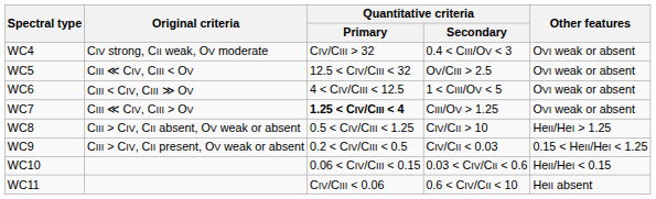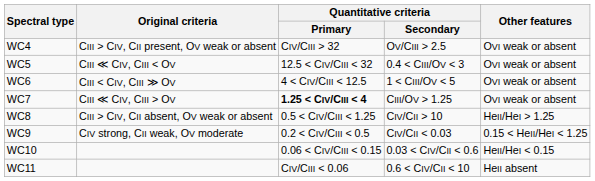WC4 | Original criteria: CIV strong, CII weak, OV moderate -> CIII > CIV, CII present, OV weak or absent
WC4 | Quantitative criteria / Secondary: 0.4 < CIII/OV < 3 -> OV/CIII > 2.5
WC5 | Quantitative criteria / Secondary: OV/CIII > 2.5 -> 0.4 < CIII/OV < 3
WC9 | Original criteria: CIII > CIV, CII present, OV weak or absent -> CIV strong, CII weak, OV moderate
